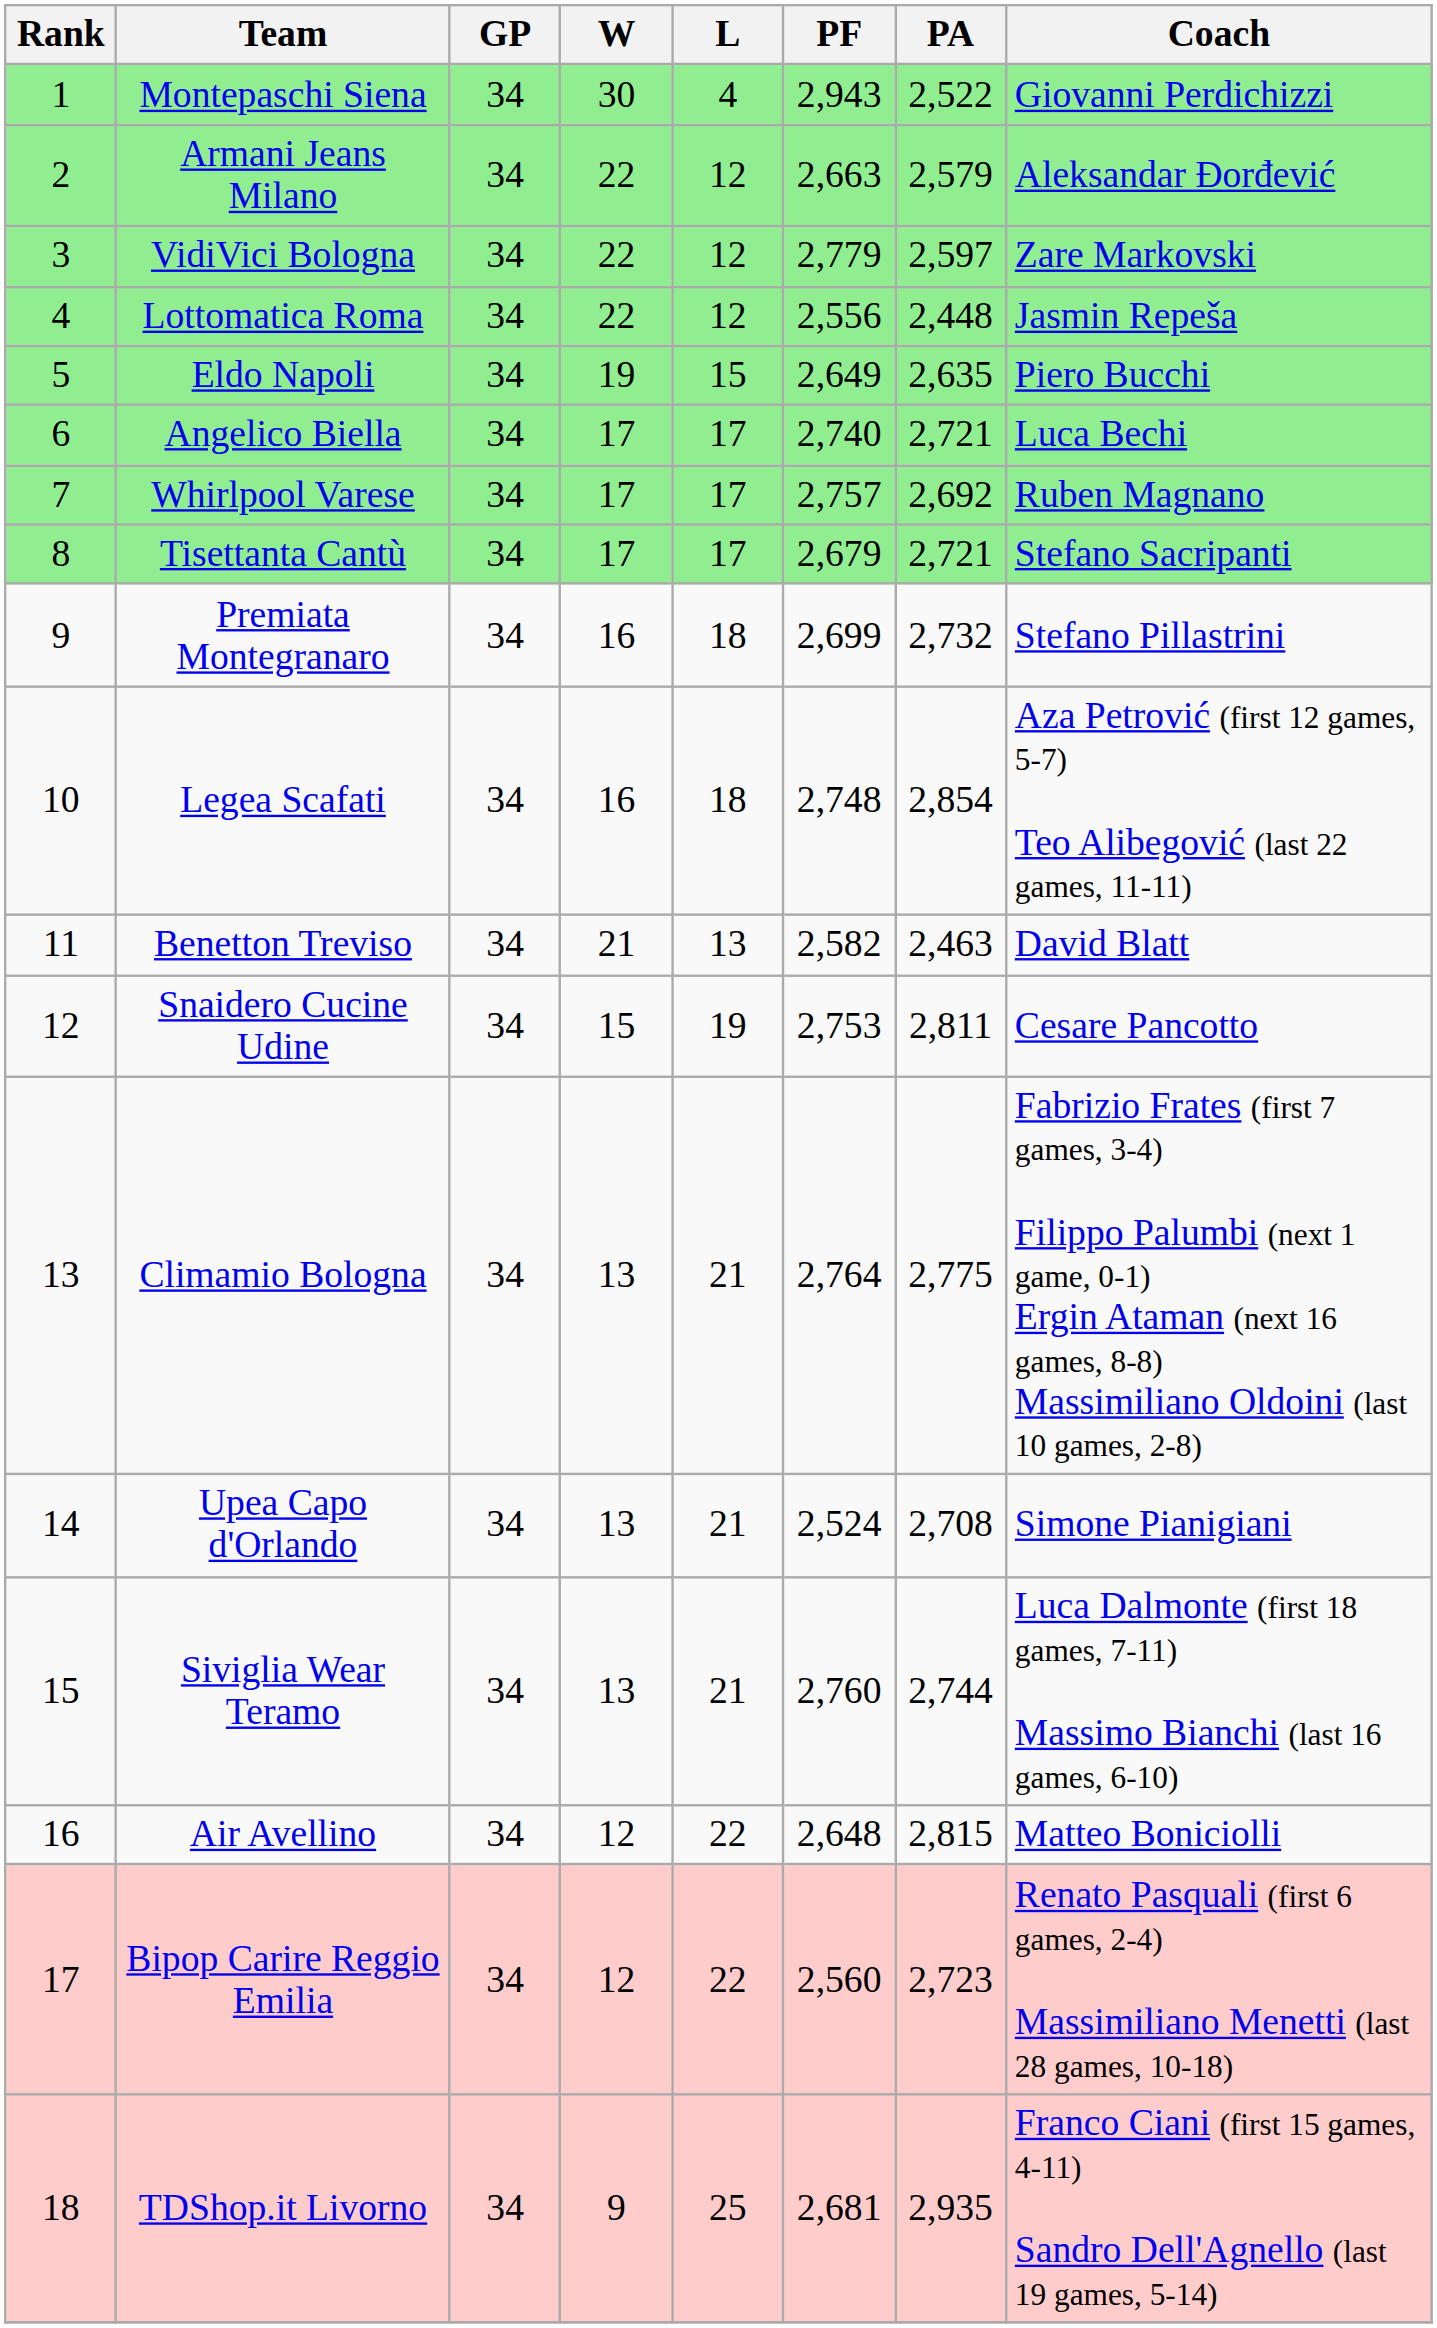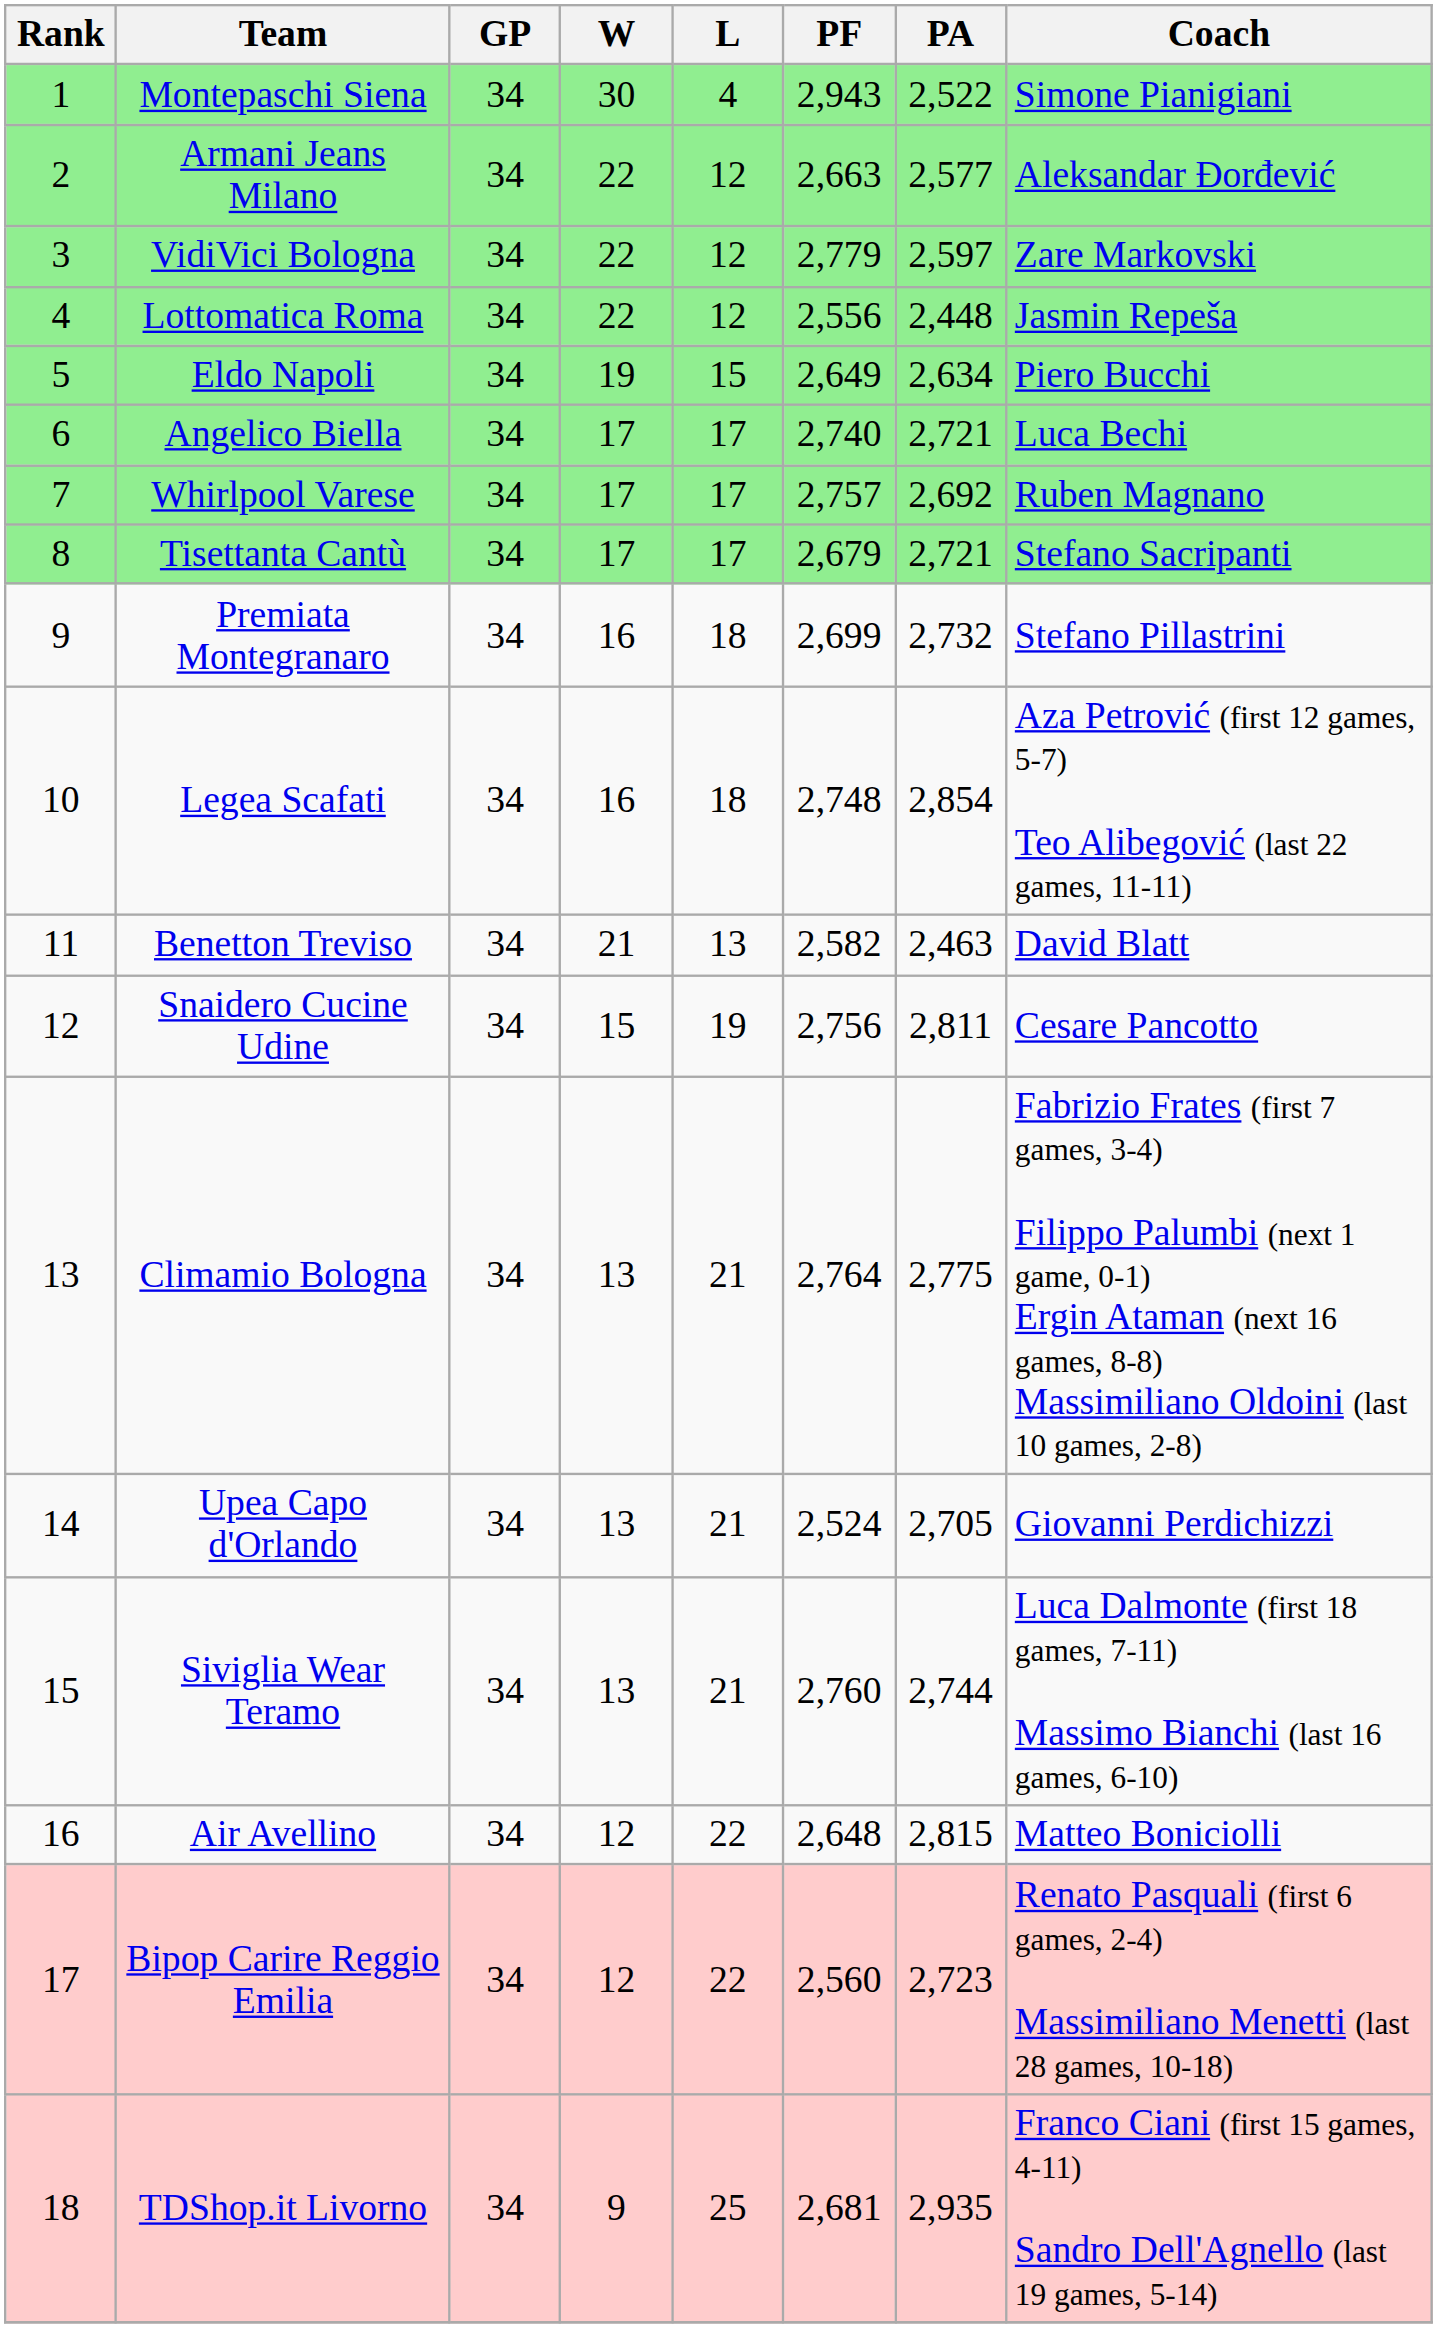Montepaschi Siena | Coach: Giovanni Perdichizzi -> Simone Pianigiani
Armani Jeans Milano | PA: 2,579 -> 2,577
Eldo Napoli | PA: 2,635 -> 2,634
Snaidero Cucine Udine | PF: 2,753 -> 2,756
Upea Capo d'Orlando | PA: 2,708 -> 2,705
Upea Capo d'Orlando | Coach: Simone Pianigiani -> Giovanni Perdichizzi
